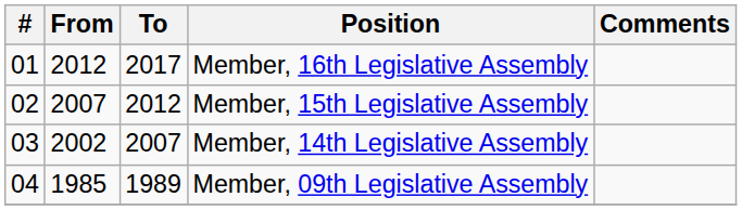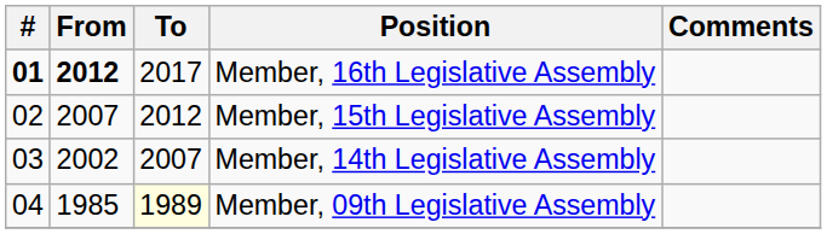Member, 16th Legislative Assembly | #: normal -> bold
Member, 16th Legislative Assembly | From: normal -> bold
Member, 09th Legislative Assembly | To: no background -> lightyellow background
